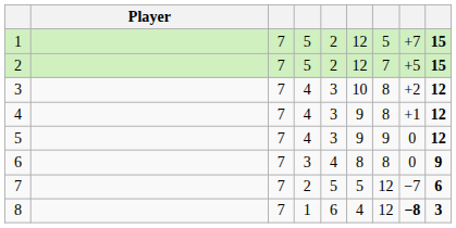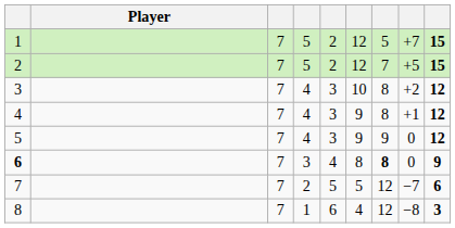row 7 | column 1: normal -> bold
row 7 | column 7: normal -> bold
row 9 | column 8: bold -> normal
